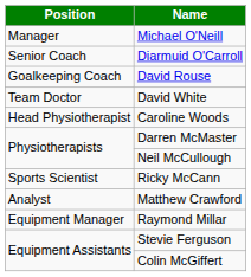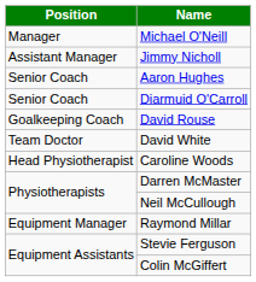+ row: Assistant Manager | Jimmy Nicholl
+ row: Senior Coach | Aaron Hughes
- row: Sports Scientist | Ricky McCann
- row: Analyst | Matthew Crawford
